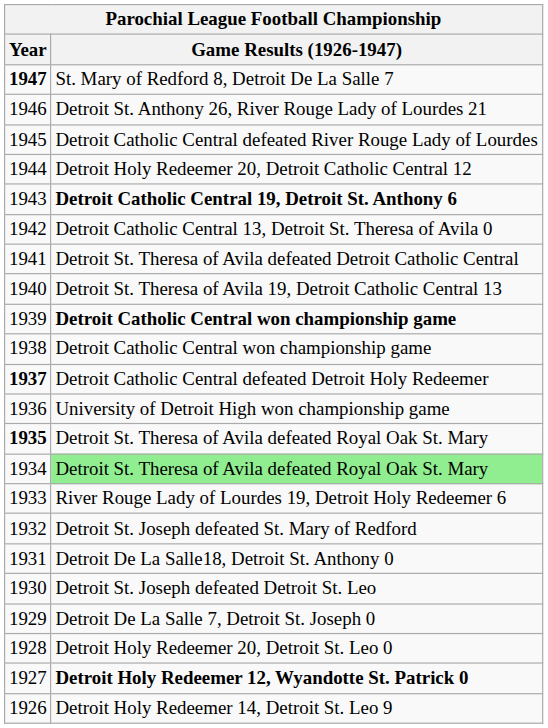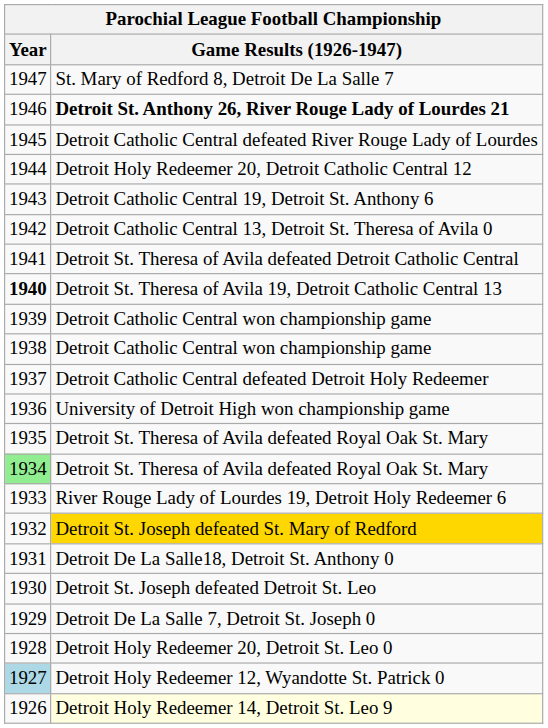row 3 | Year: bold -> normal
row 4 | Game Results (1926-1947): normal -> bold
row 7 | Game Results (1926-1947): bold -> normal
row 10 | Year: normal -> bold
row 11 | Game Results (1926-1947): bold -> normal
row 13 | Year: bold -> normal
row 15 | Year: bold -> normal
row 16 | Year: no background -> lightgreen background
row 16 | Game Results (1926-1947): lightgreen background -> no background
row 18 | Game Results (1926-1947): no background -> gold background
row 23 | Year: no background -> lightblue background
row 23 | Game Results (1926-1947): bold -> normal
row 24 | Game Results (1926-1947): no background -> lightyellow background
